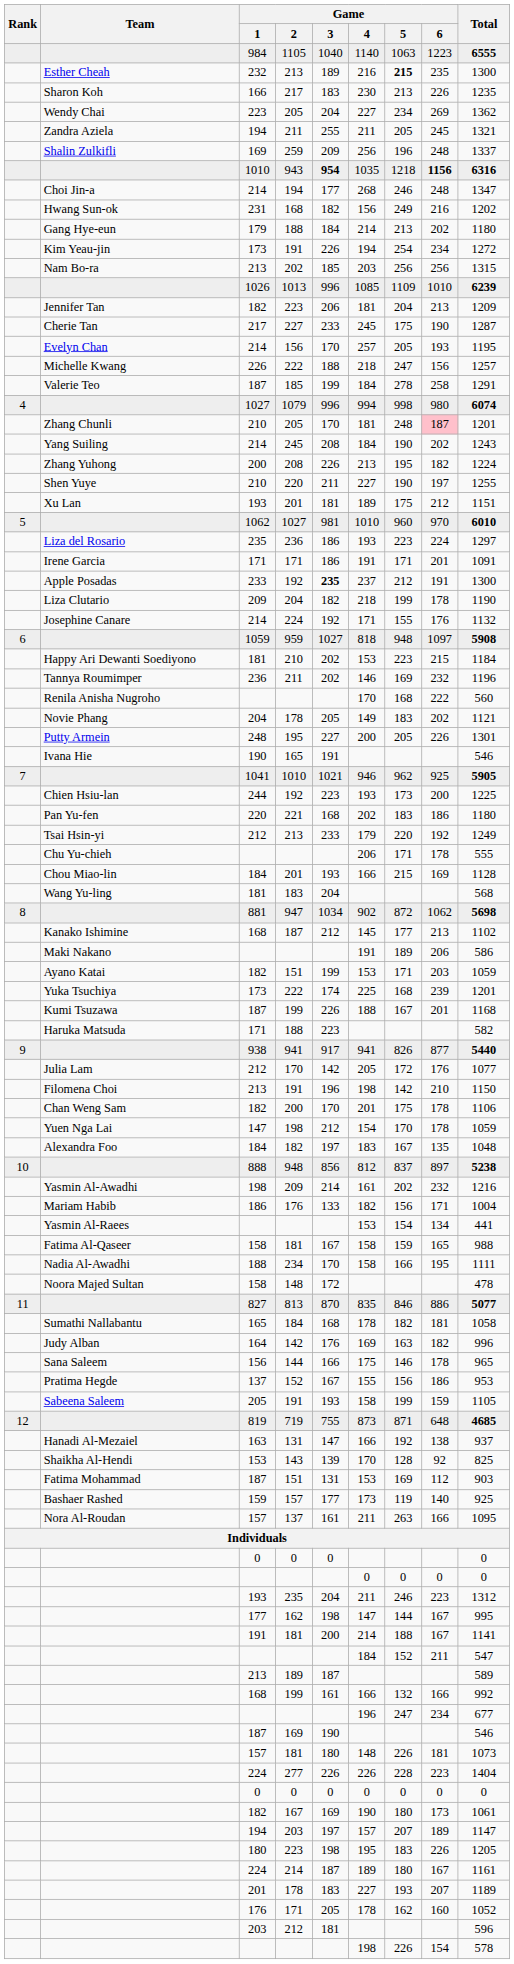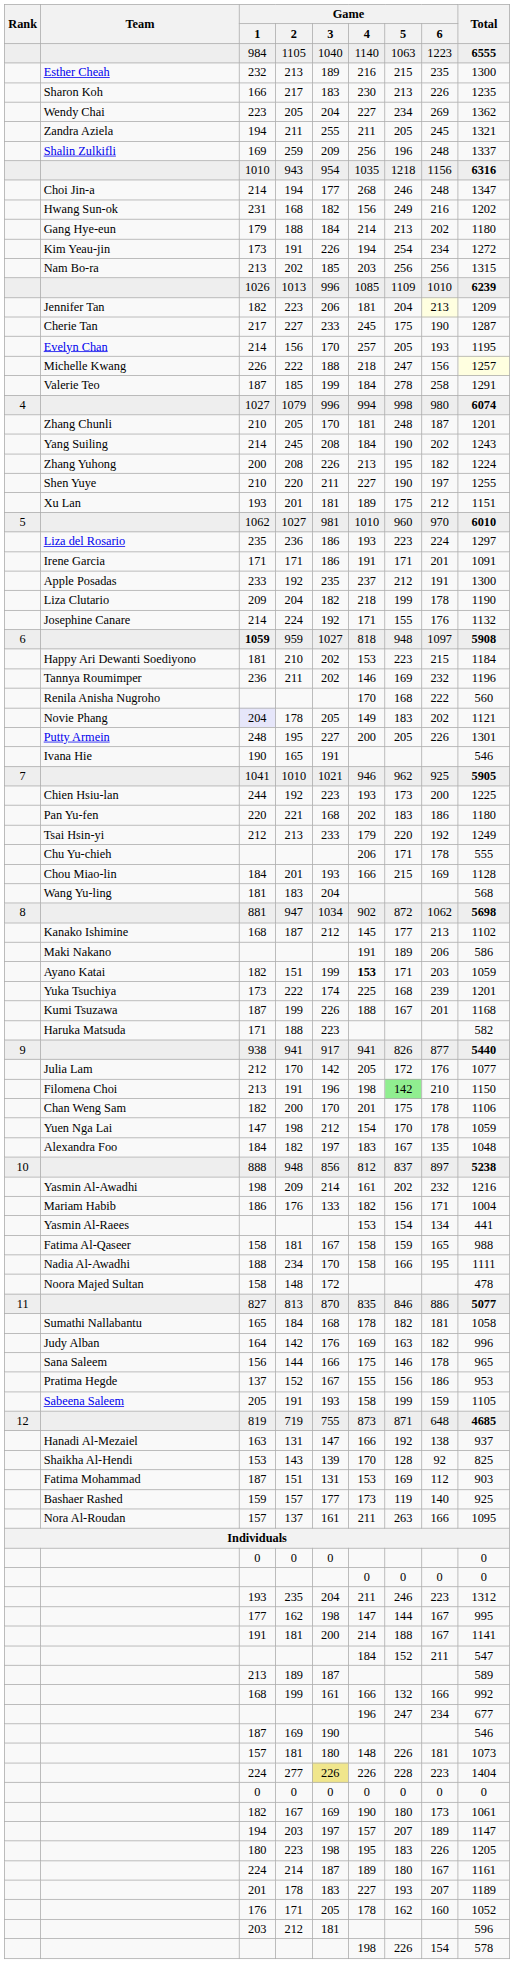Esther Cheah / 213 | Game / 5: bold -> normal
943 | Game / 3: bold -> normal
943 | Game / 6: bold -> normal
Jennifer Tan / 223 | Game / 6: no background -> lightyellow background
Michelle Kwang / 222 | Total: no background -> lightyellow background
Zhang Chunli / 205 | Game / 6: pink background -> no background
Apple Posadas / 192 | Game / 3: bold -> normal
959 | Game / 1: normal -> bold
Novie Phang / 178 | Game / 1: no background -> lavender background
Ayano Katai / 151 | Game / 4: normal -> bold
Filomena Choi / 191 | Game / 5: no background -> lightgreen background
277 | Game / 3: no background -> khaki background
